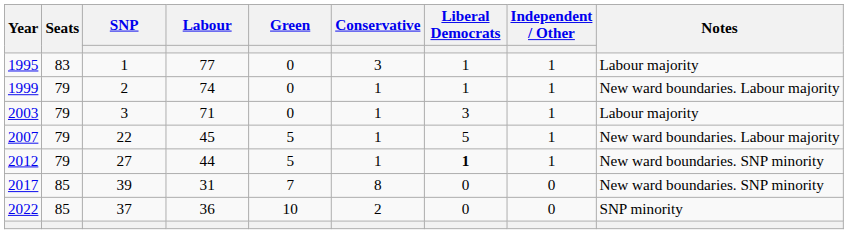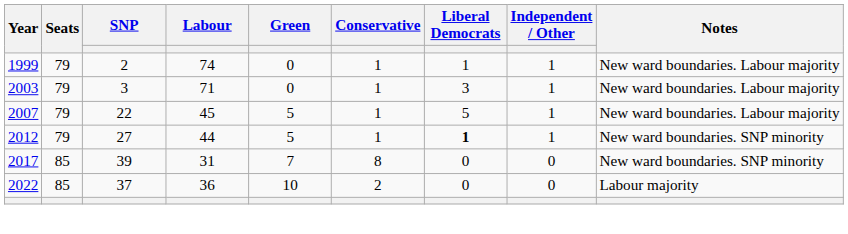- row: 1995 | 83 | 1 | 77 | 0 | 3 | 1 | 1 | Labour majority
2003 | Notes: Labour majority -> New ward boundaries. Labour majority
2022 | Notes: SNP minority -> Labour majority
